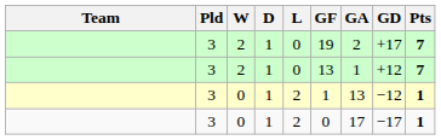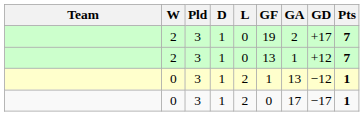columns swapped: Pld <-> W
